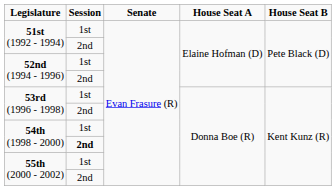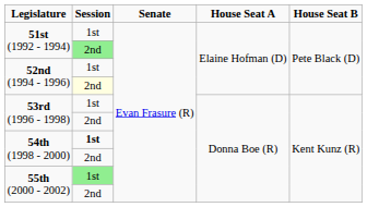51st (1992 - 1994) / 2nd | Session: no background -> lightgreen background
52nd (1994 - 1996) / 2nd | Session: no background -> lightyellow background
54th (1998 - 2000) / 1st | Session: normal -> bold
54th (1998 - 2000) / 2nd | Session: bold -> normal
55th (2000 - 2002) / 1st | Session: no background -> lightgreen background
